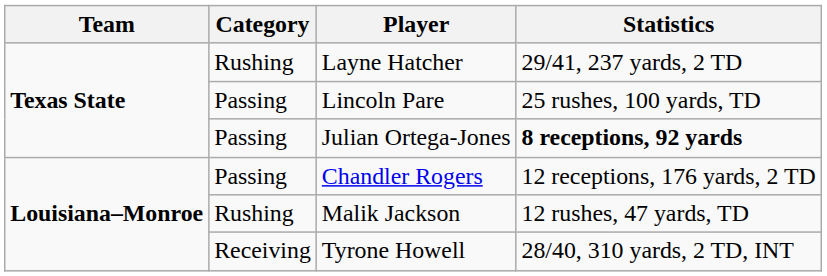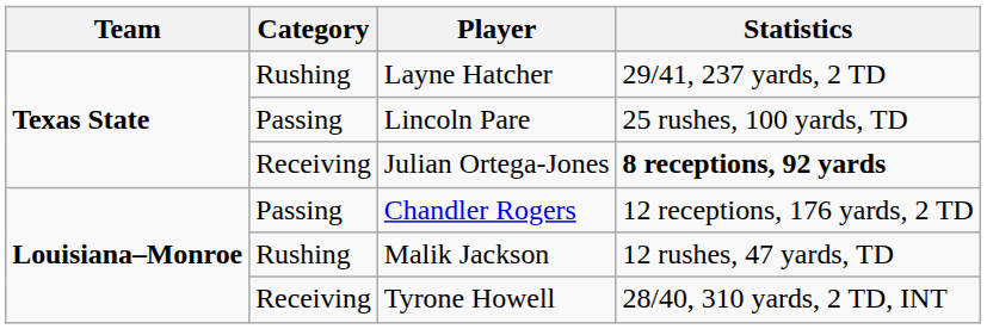Julian Ortega-Jones | Category: Passing -> Receiving
